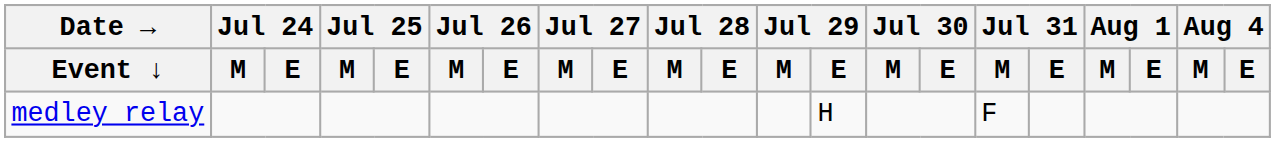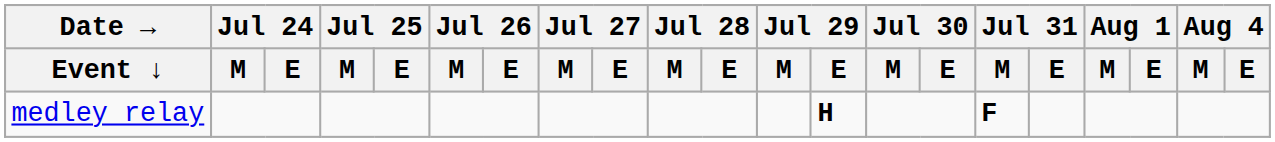medley relay | Jul 29 / E: normal -> bold
medley relay | Jul 31 / M: normal -> bold
